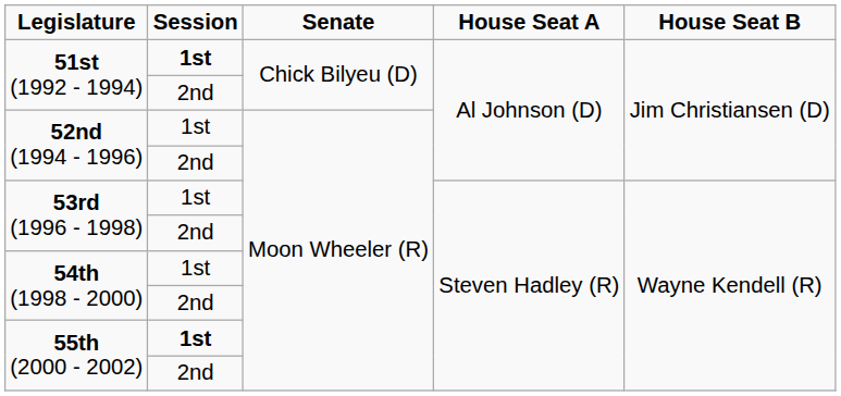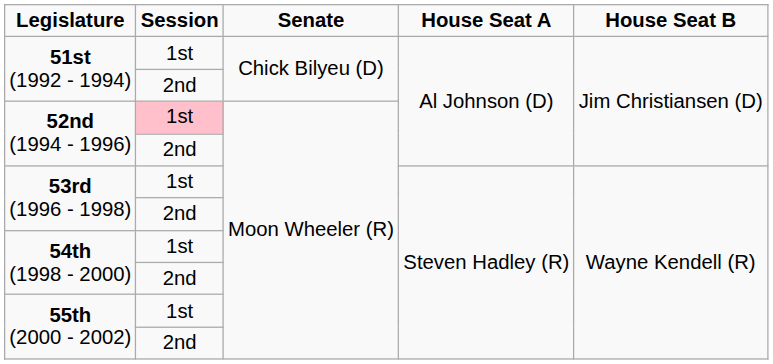51st (1992 - 1994) / 1st | Session: bold -> normal
52nd (1994 - 1996) / 1st | Session: no background -> pink background
55th (2000 - 2002) / 1st | Session: bold -> normal
